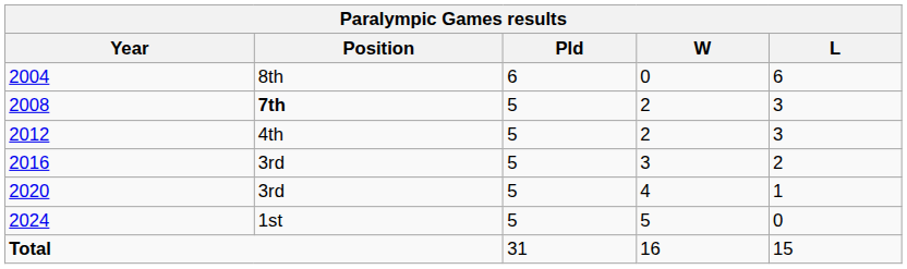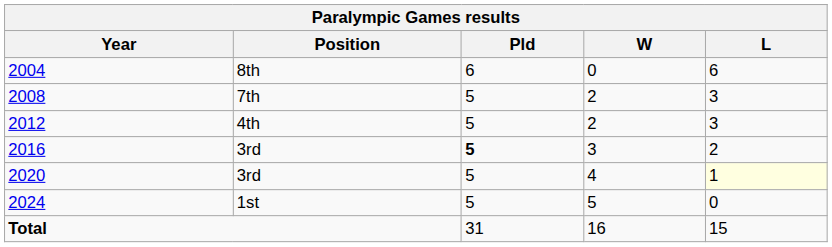2008 | Position: bold -> normal
2016 | Pld: normal -> bold
2020 | L: no background -> lightyellow background
